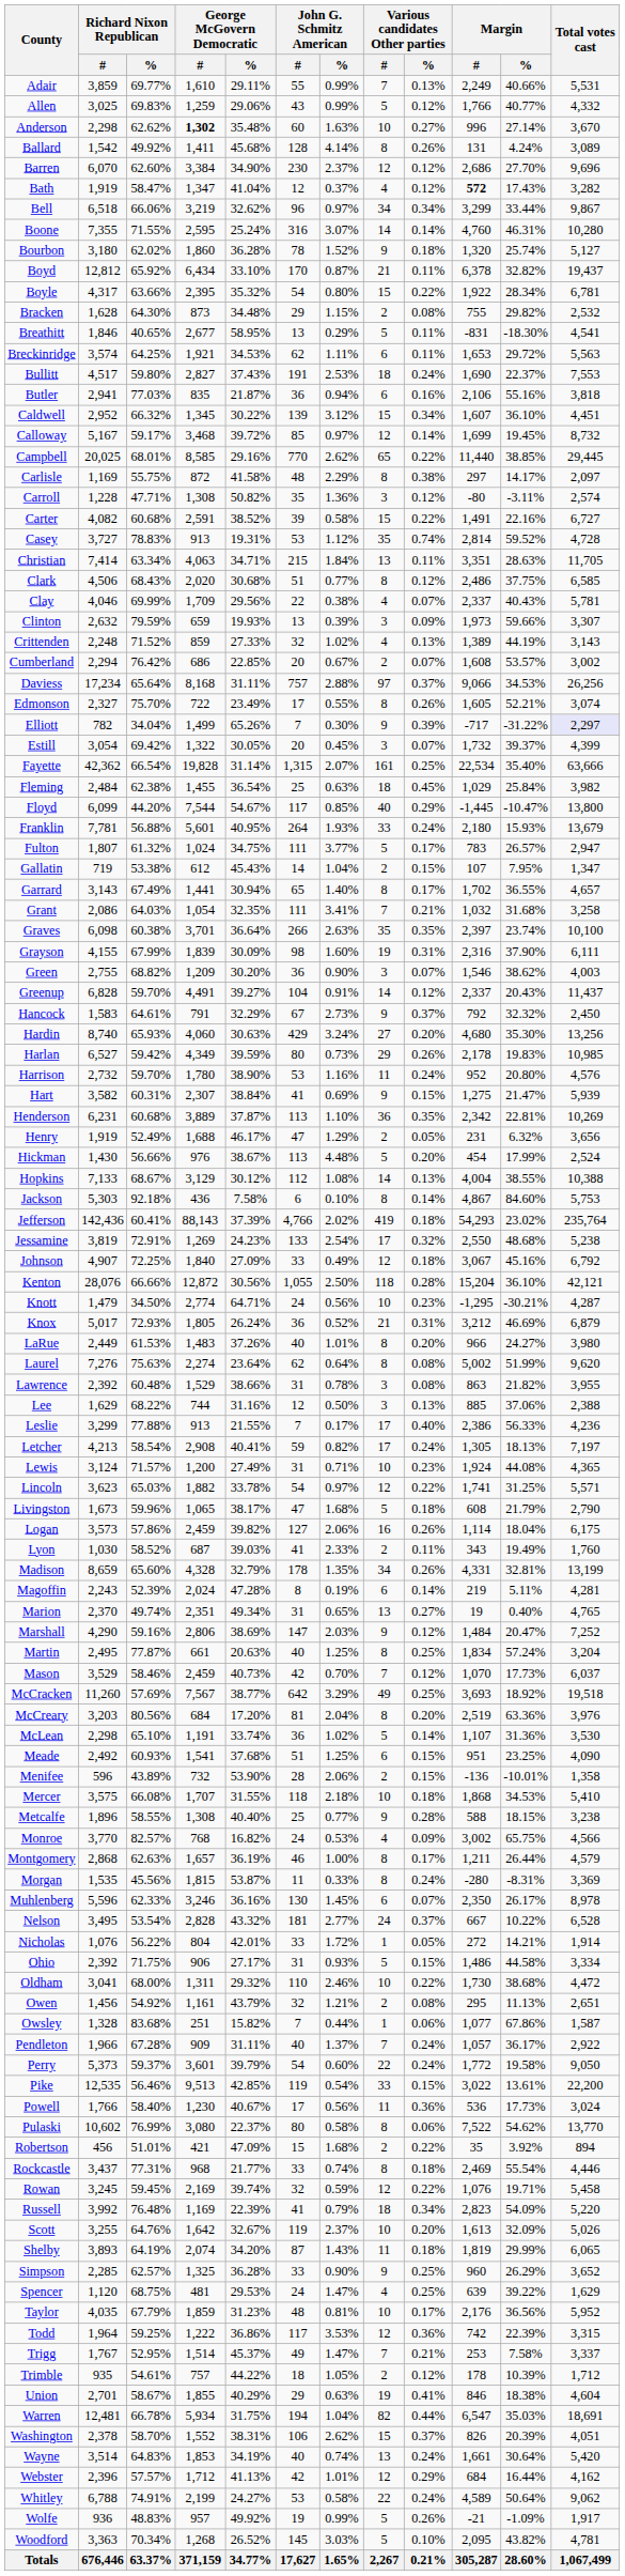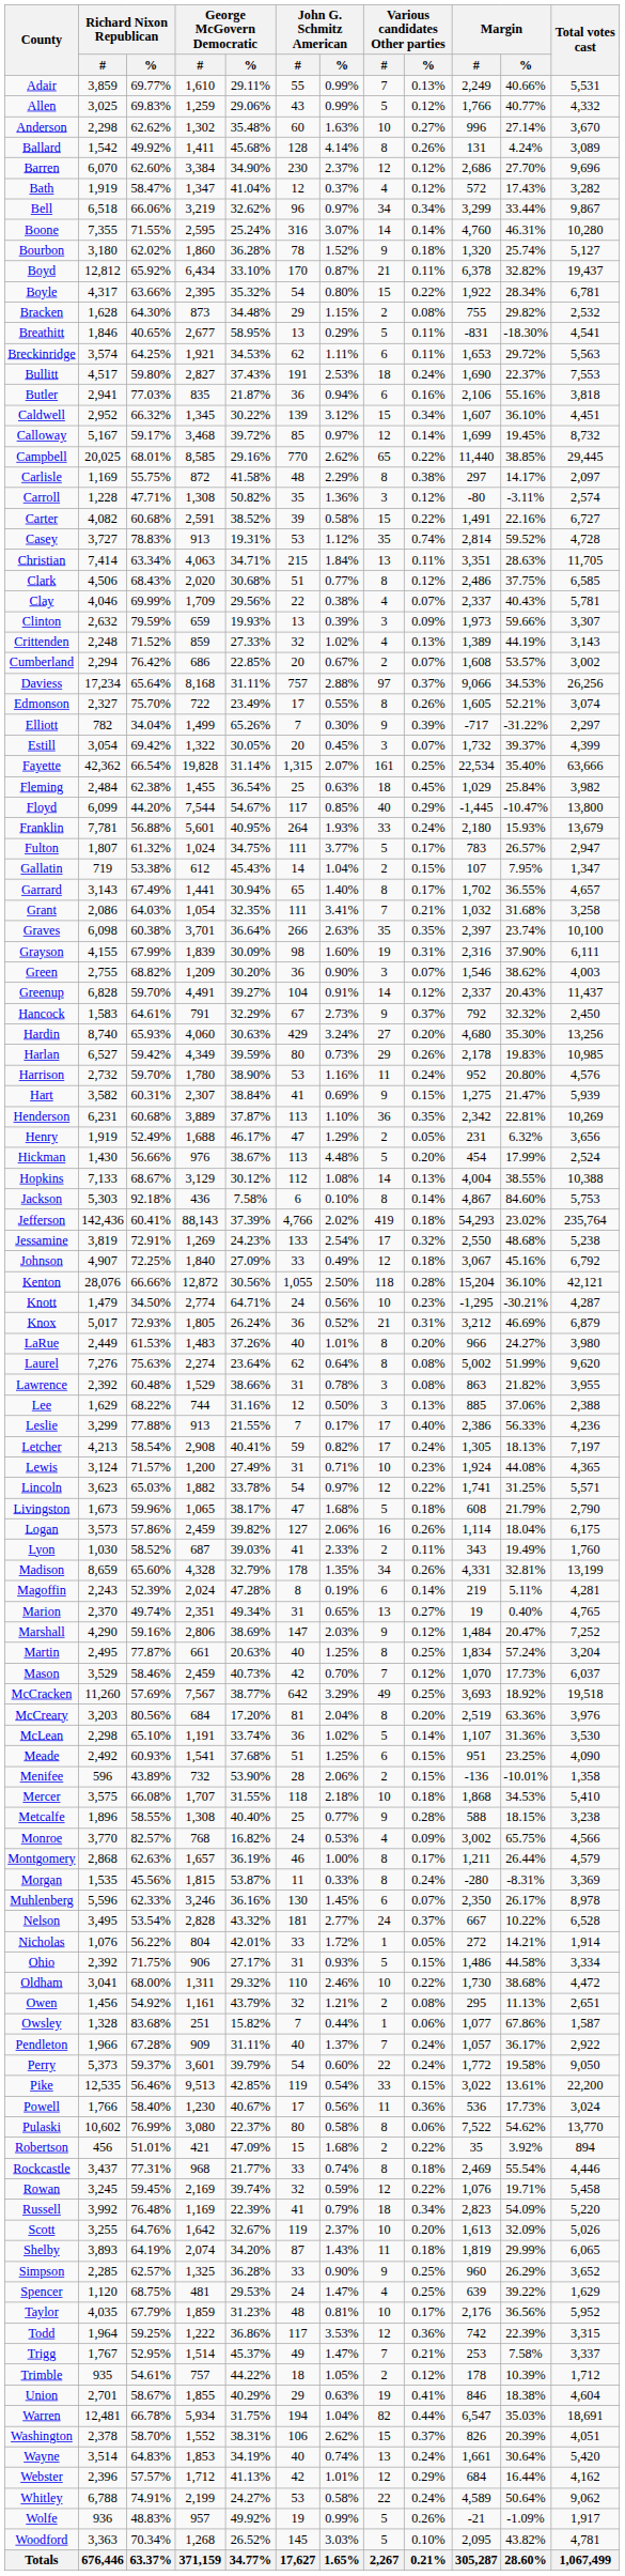Anderson | George McGovern Democratic / #: bold -> normal
Bath | Margin / #: bold -> normal
Elliott | Total votes cast: lavender background -> no background
